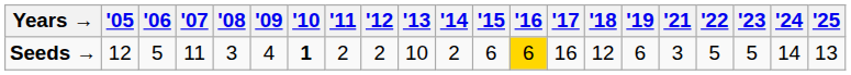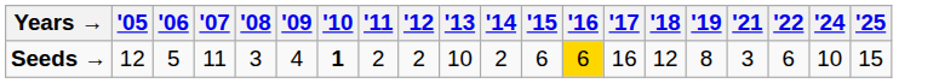- column: '23 | 5
Seeds → | '19: 6 -> 8
Seeds → | '22: 5 -> 6
Seeds → | '24: 14 -> 10
Seeds → | '25: 13 -> 15
